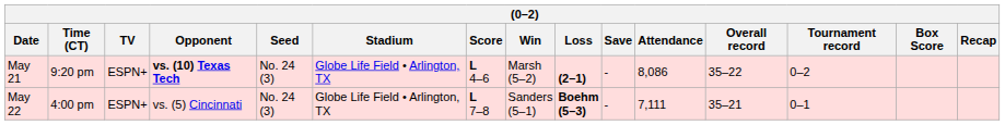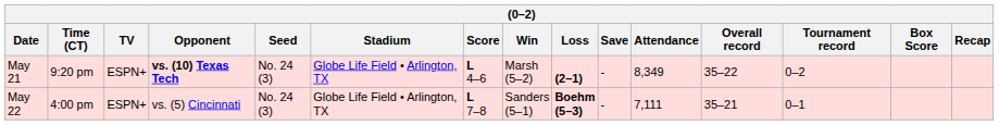May 21 | Attendance: 8,086 -> 8,349
